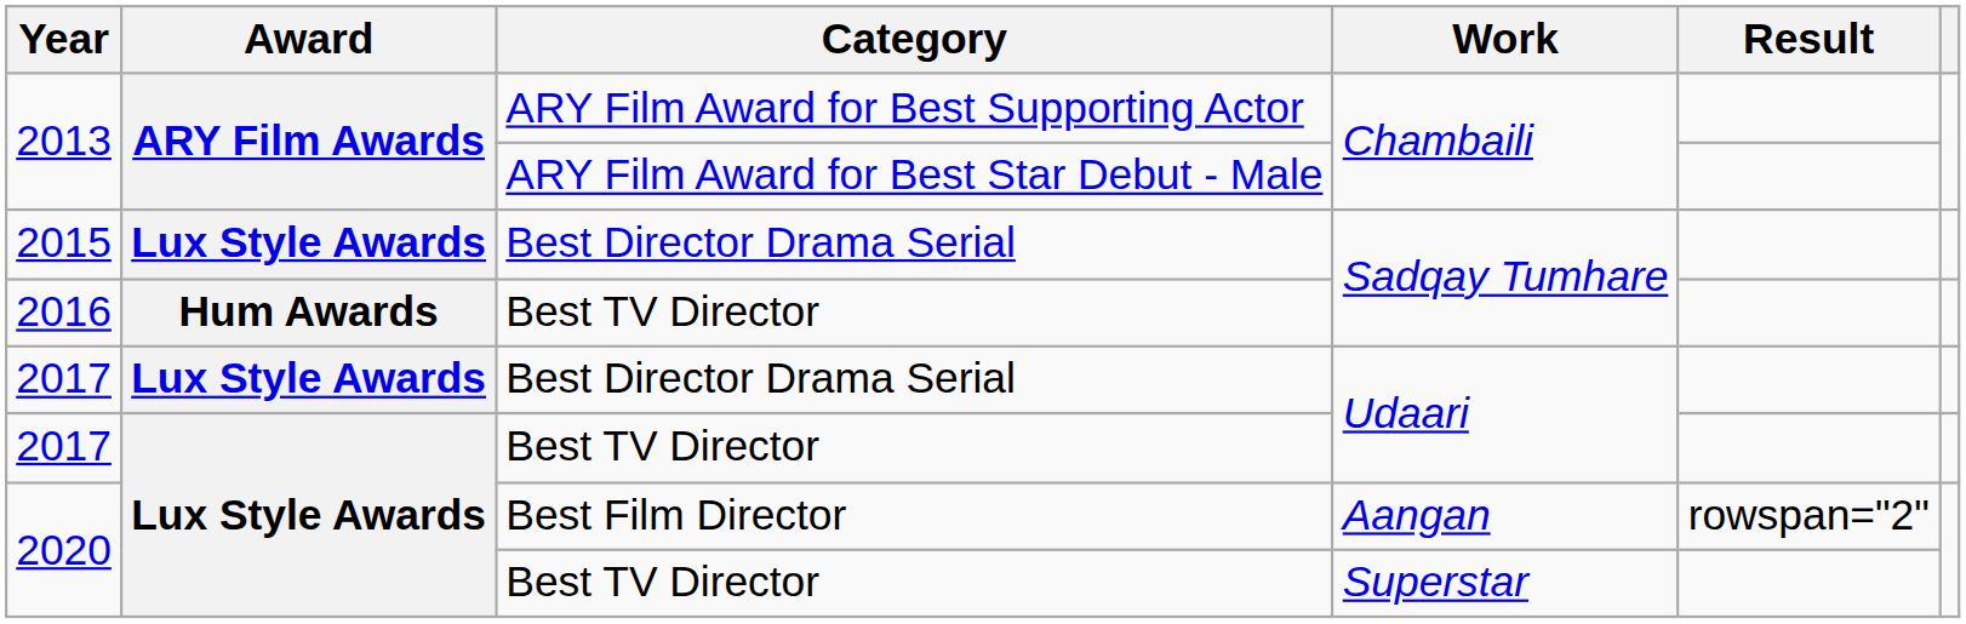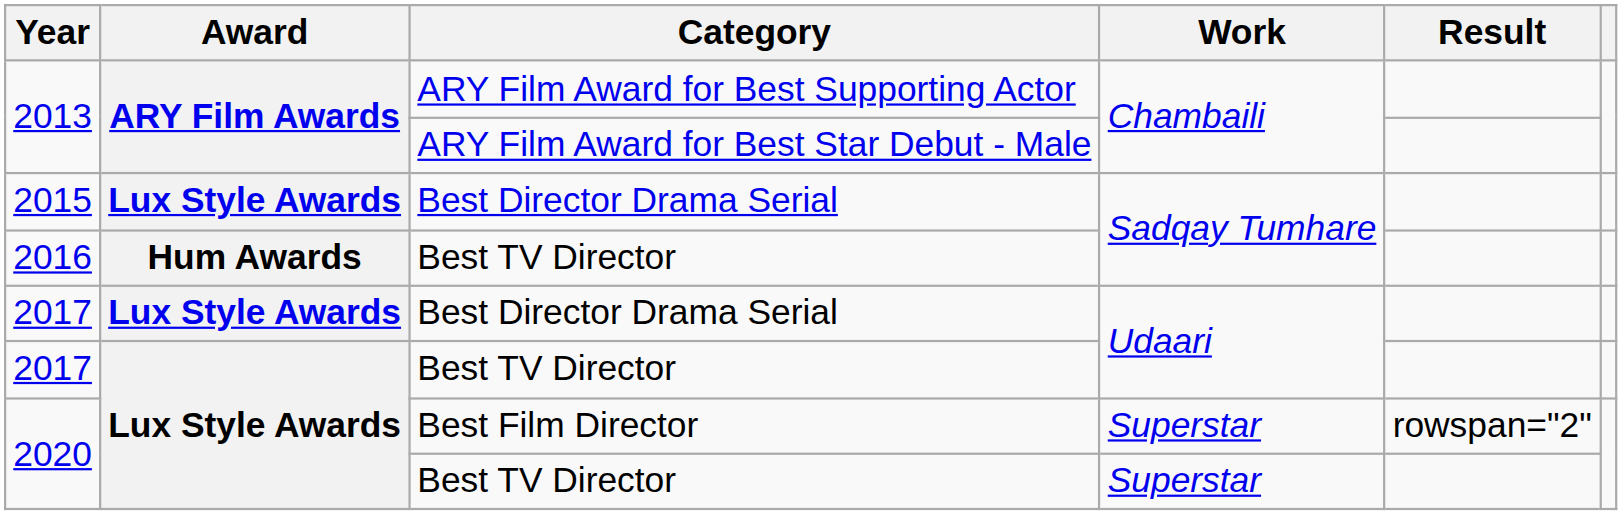2020 / Best Film Director | Work: Aangan -> Superstar
